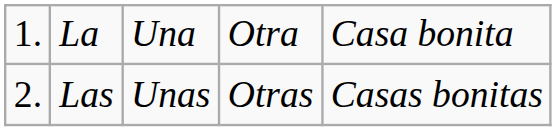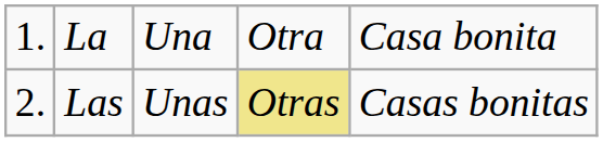Las | column 4: no background -> khaki background
